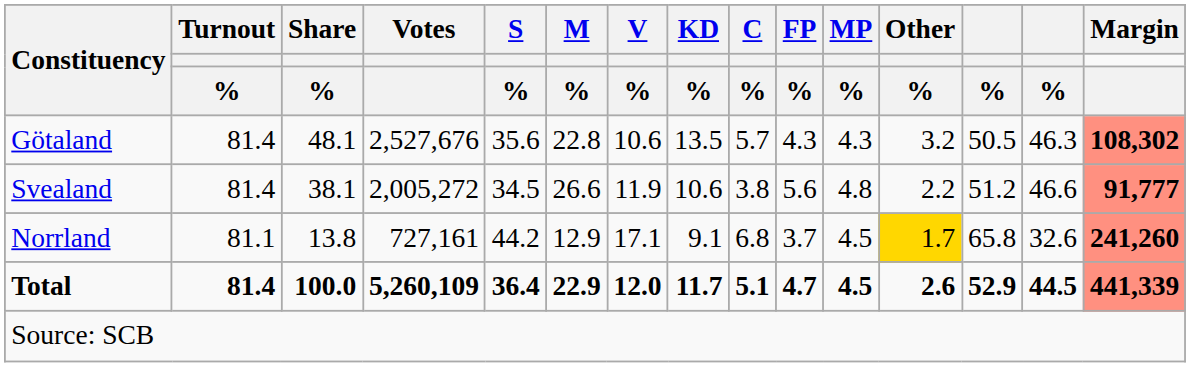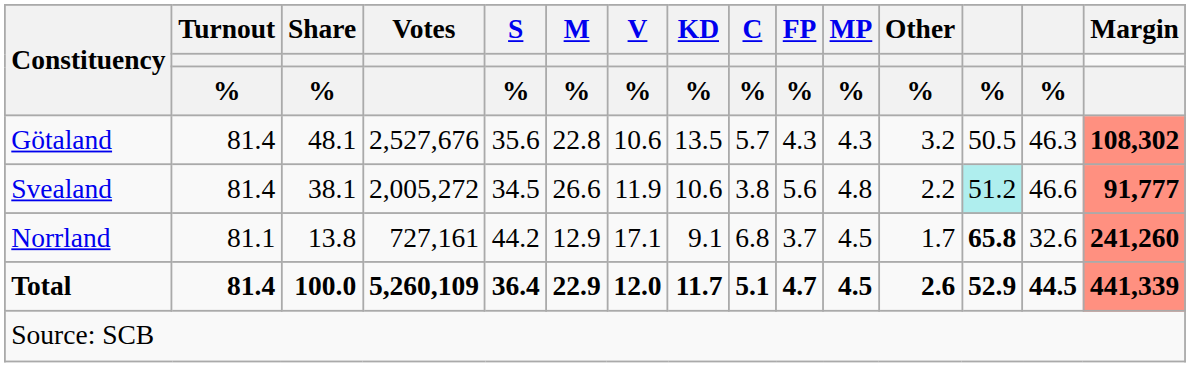Svealand | column 13: no background -> paleturquoise background
Norrland | Other / %: gold background -> no background
Norrland | column 13: normal -> bold
